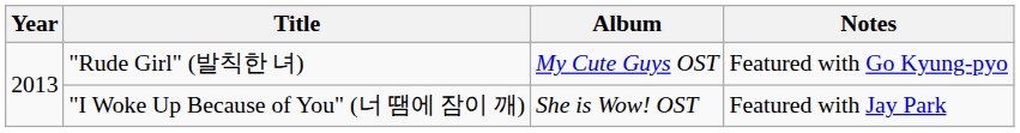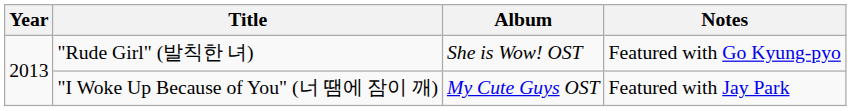"Rude Girl" (발칙한 녀) | Album: My Cute Guys OST -> She is Wow! OST
"I Woke Up Because of You" (너 땜에 잠이 깨) | Album: She is Wow! OST -> My Cute Guys OST
